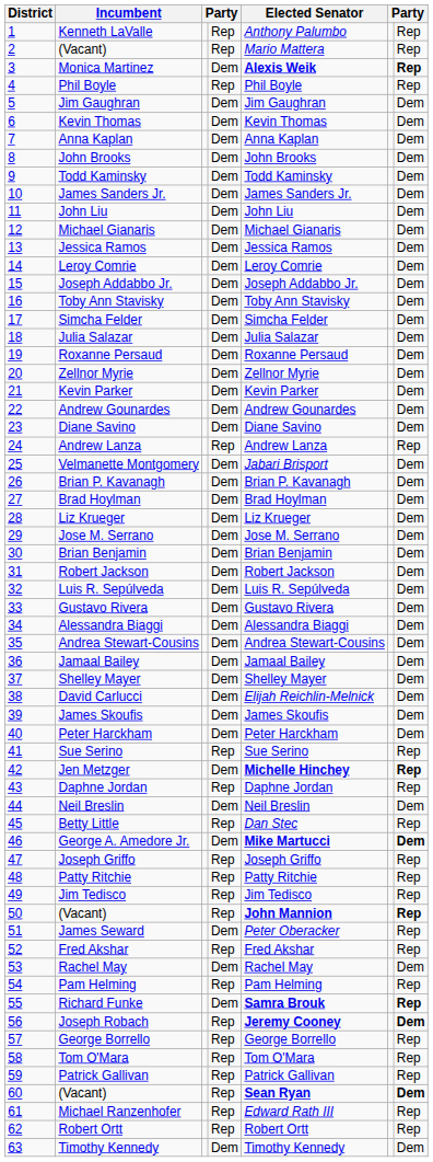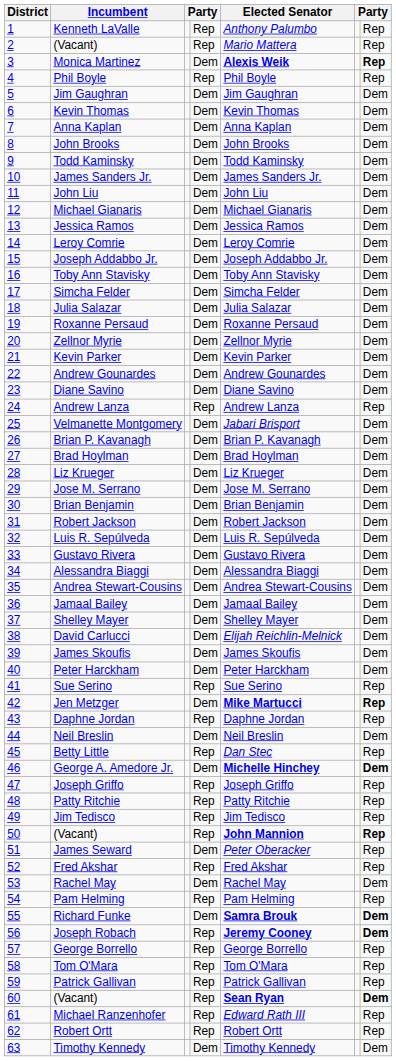Jen Metzger | Elected Senator: Michelle Hinchey -> Mike Martucci
George A. Amedore Jr. | Elected Senator: Mike Martucci -> Michelle Hinchey
Richard Funke | column 7: Rep -> Dem
